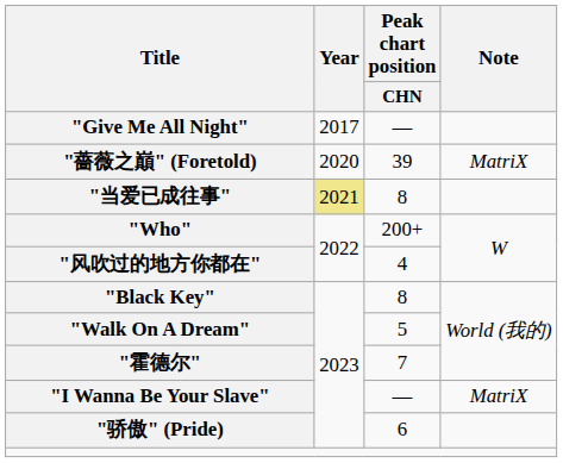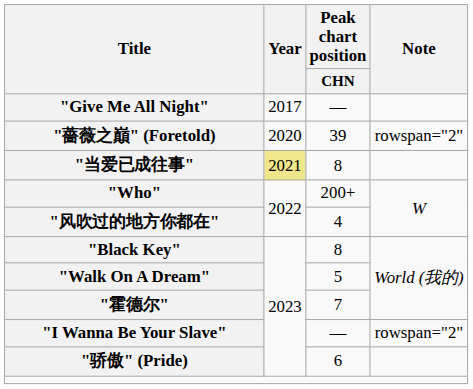"薔薇之巔" (Foretold) | Note: MatriX -> rowspan="2"
"I Wanna Be Your Slave" | Note: MatriX -> rowspan="2"
